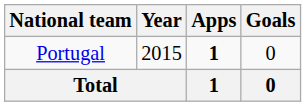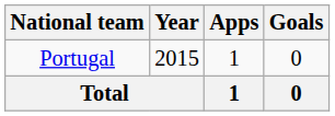Portugal | Apps: bold -> normal
